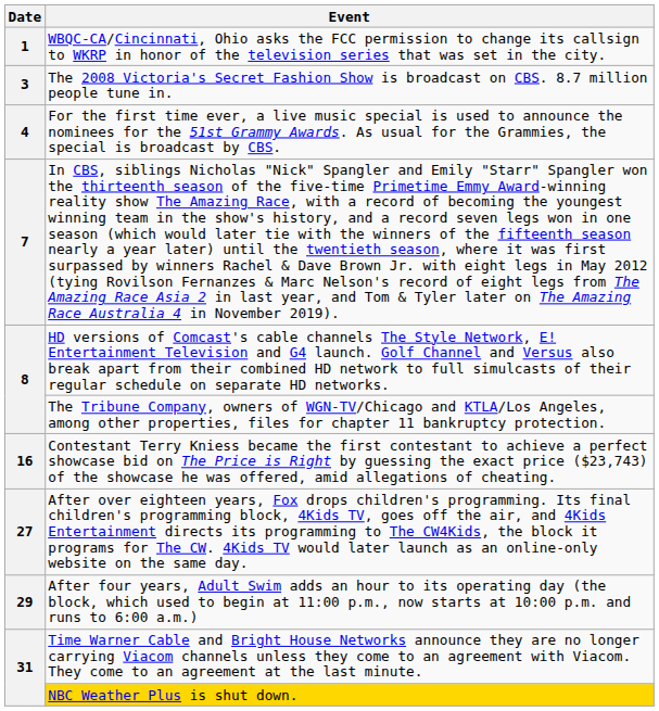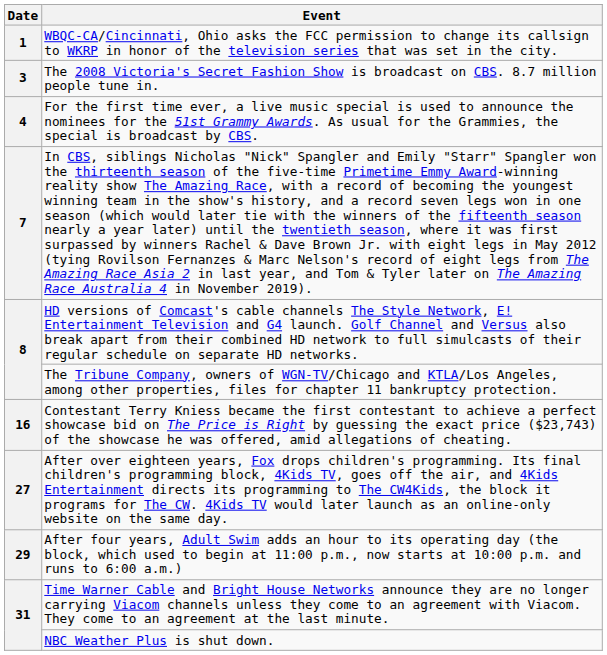NBC Weather Plus is shut down. | Event: gold background -> no background
